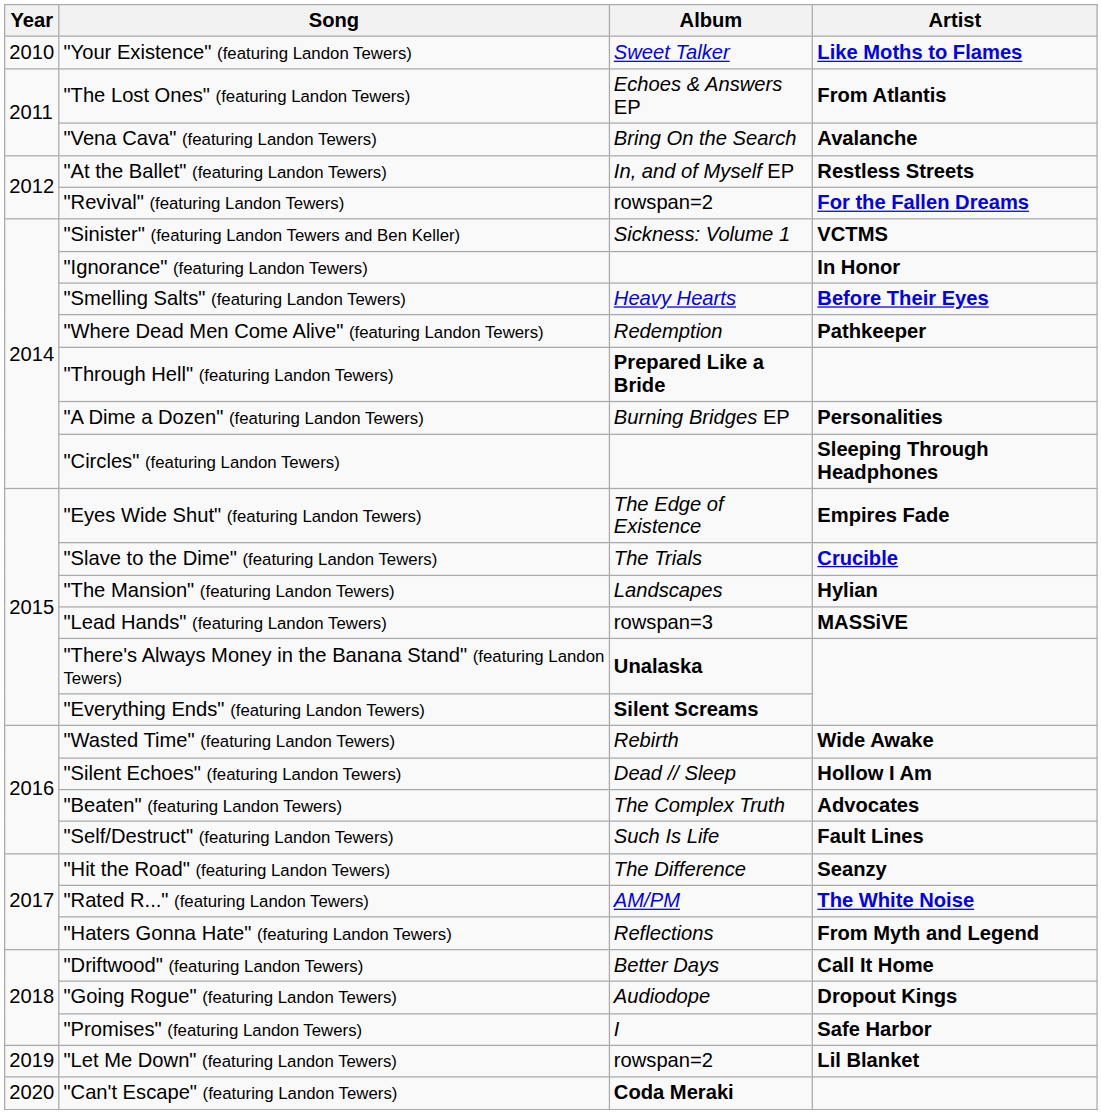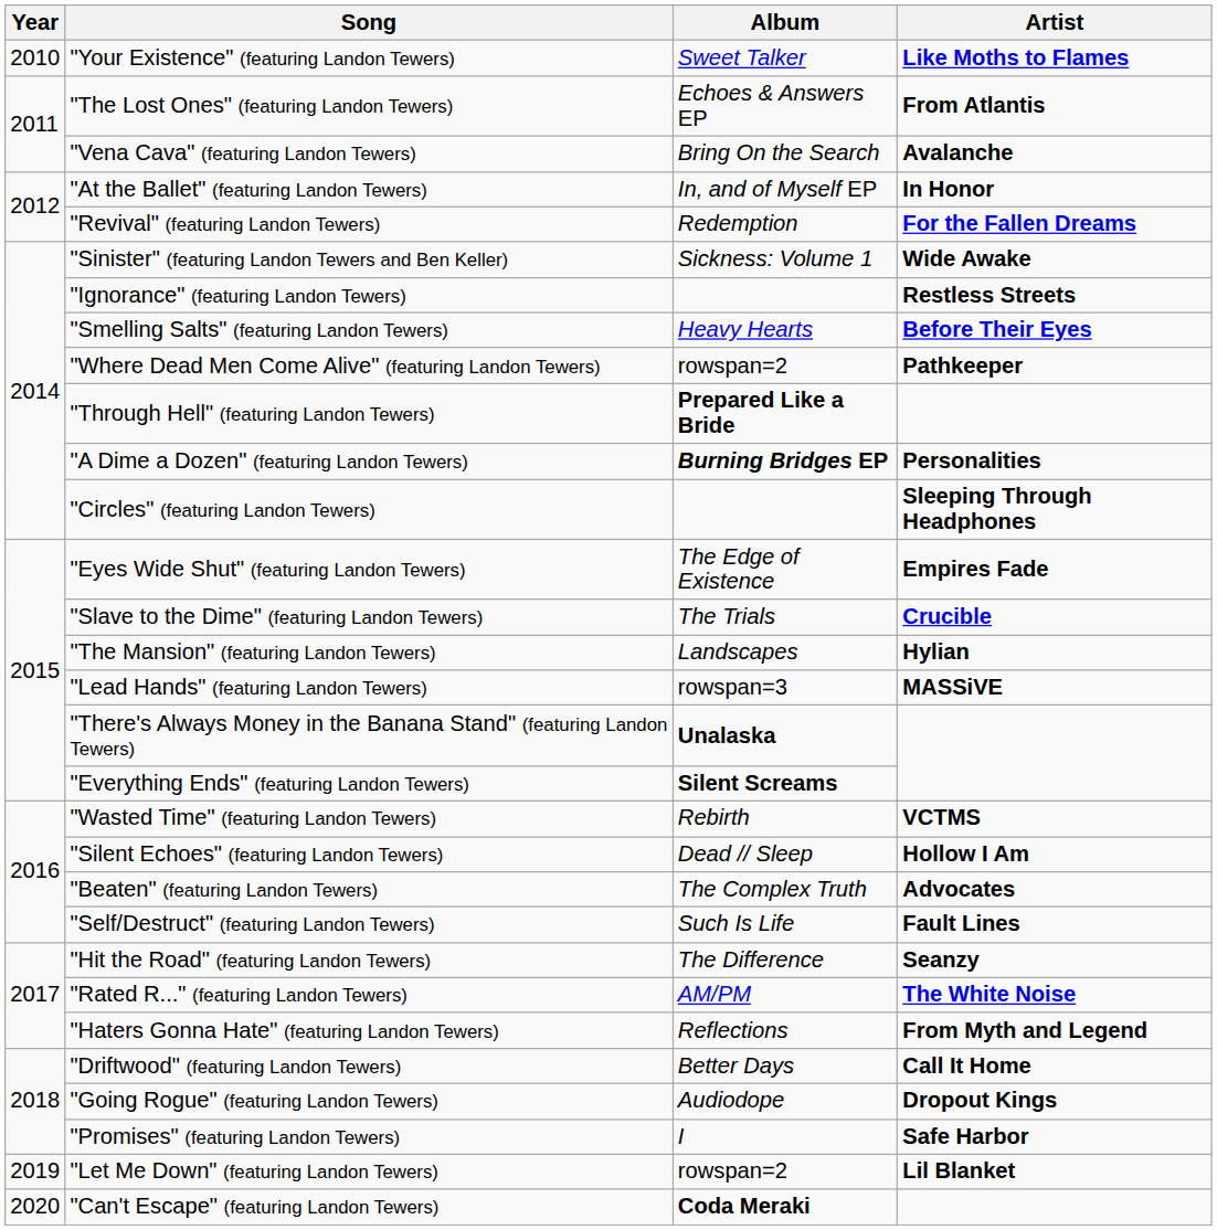"At the Ballet" (featuring Landon Tewers) | Artist: Restless Streets -> In Honor
"Revival" (featuring Landon Tewers) | Album: rowspan=2 -> Redemption
"Sinister" (featuring Landon Tewers and Ben Keller) | Artist: VCTMS -> Wide Awake
"Ignorance" (featuring Landon Tewers) | Artist: In Honor -> Restless Streets
"Where Dead Men Come Alive" (featuring Landon Tewers) | Album: Redemption -> rowspan=2
"A Dime a Dozen" (featuring Landon Tewers) | Album: normal -> bold
"Wasted Time" (featuring Landon Tewers) | Artist: Wide Awake -> VCTMS
